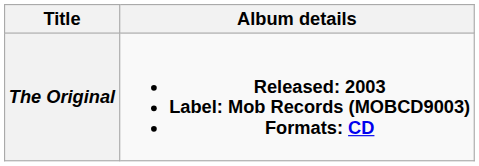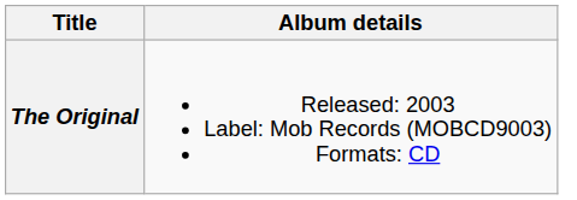The Original | Album details: bold -> normal
